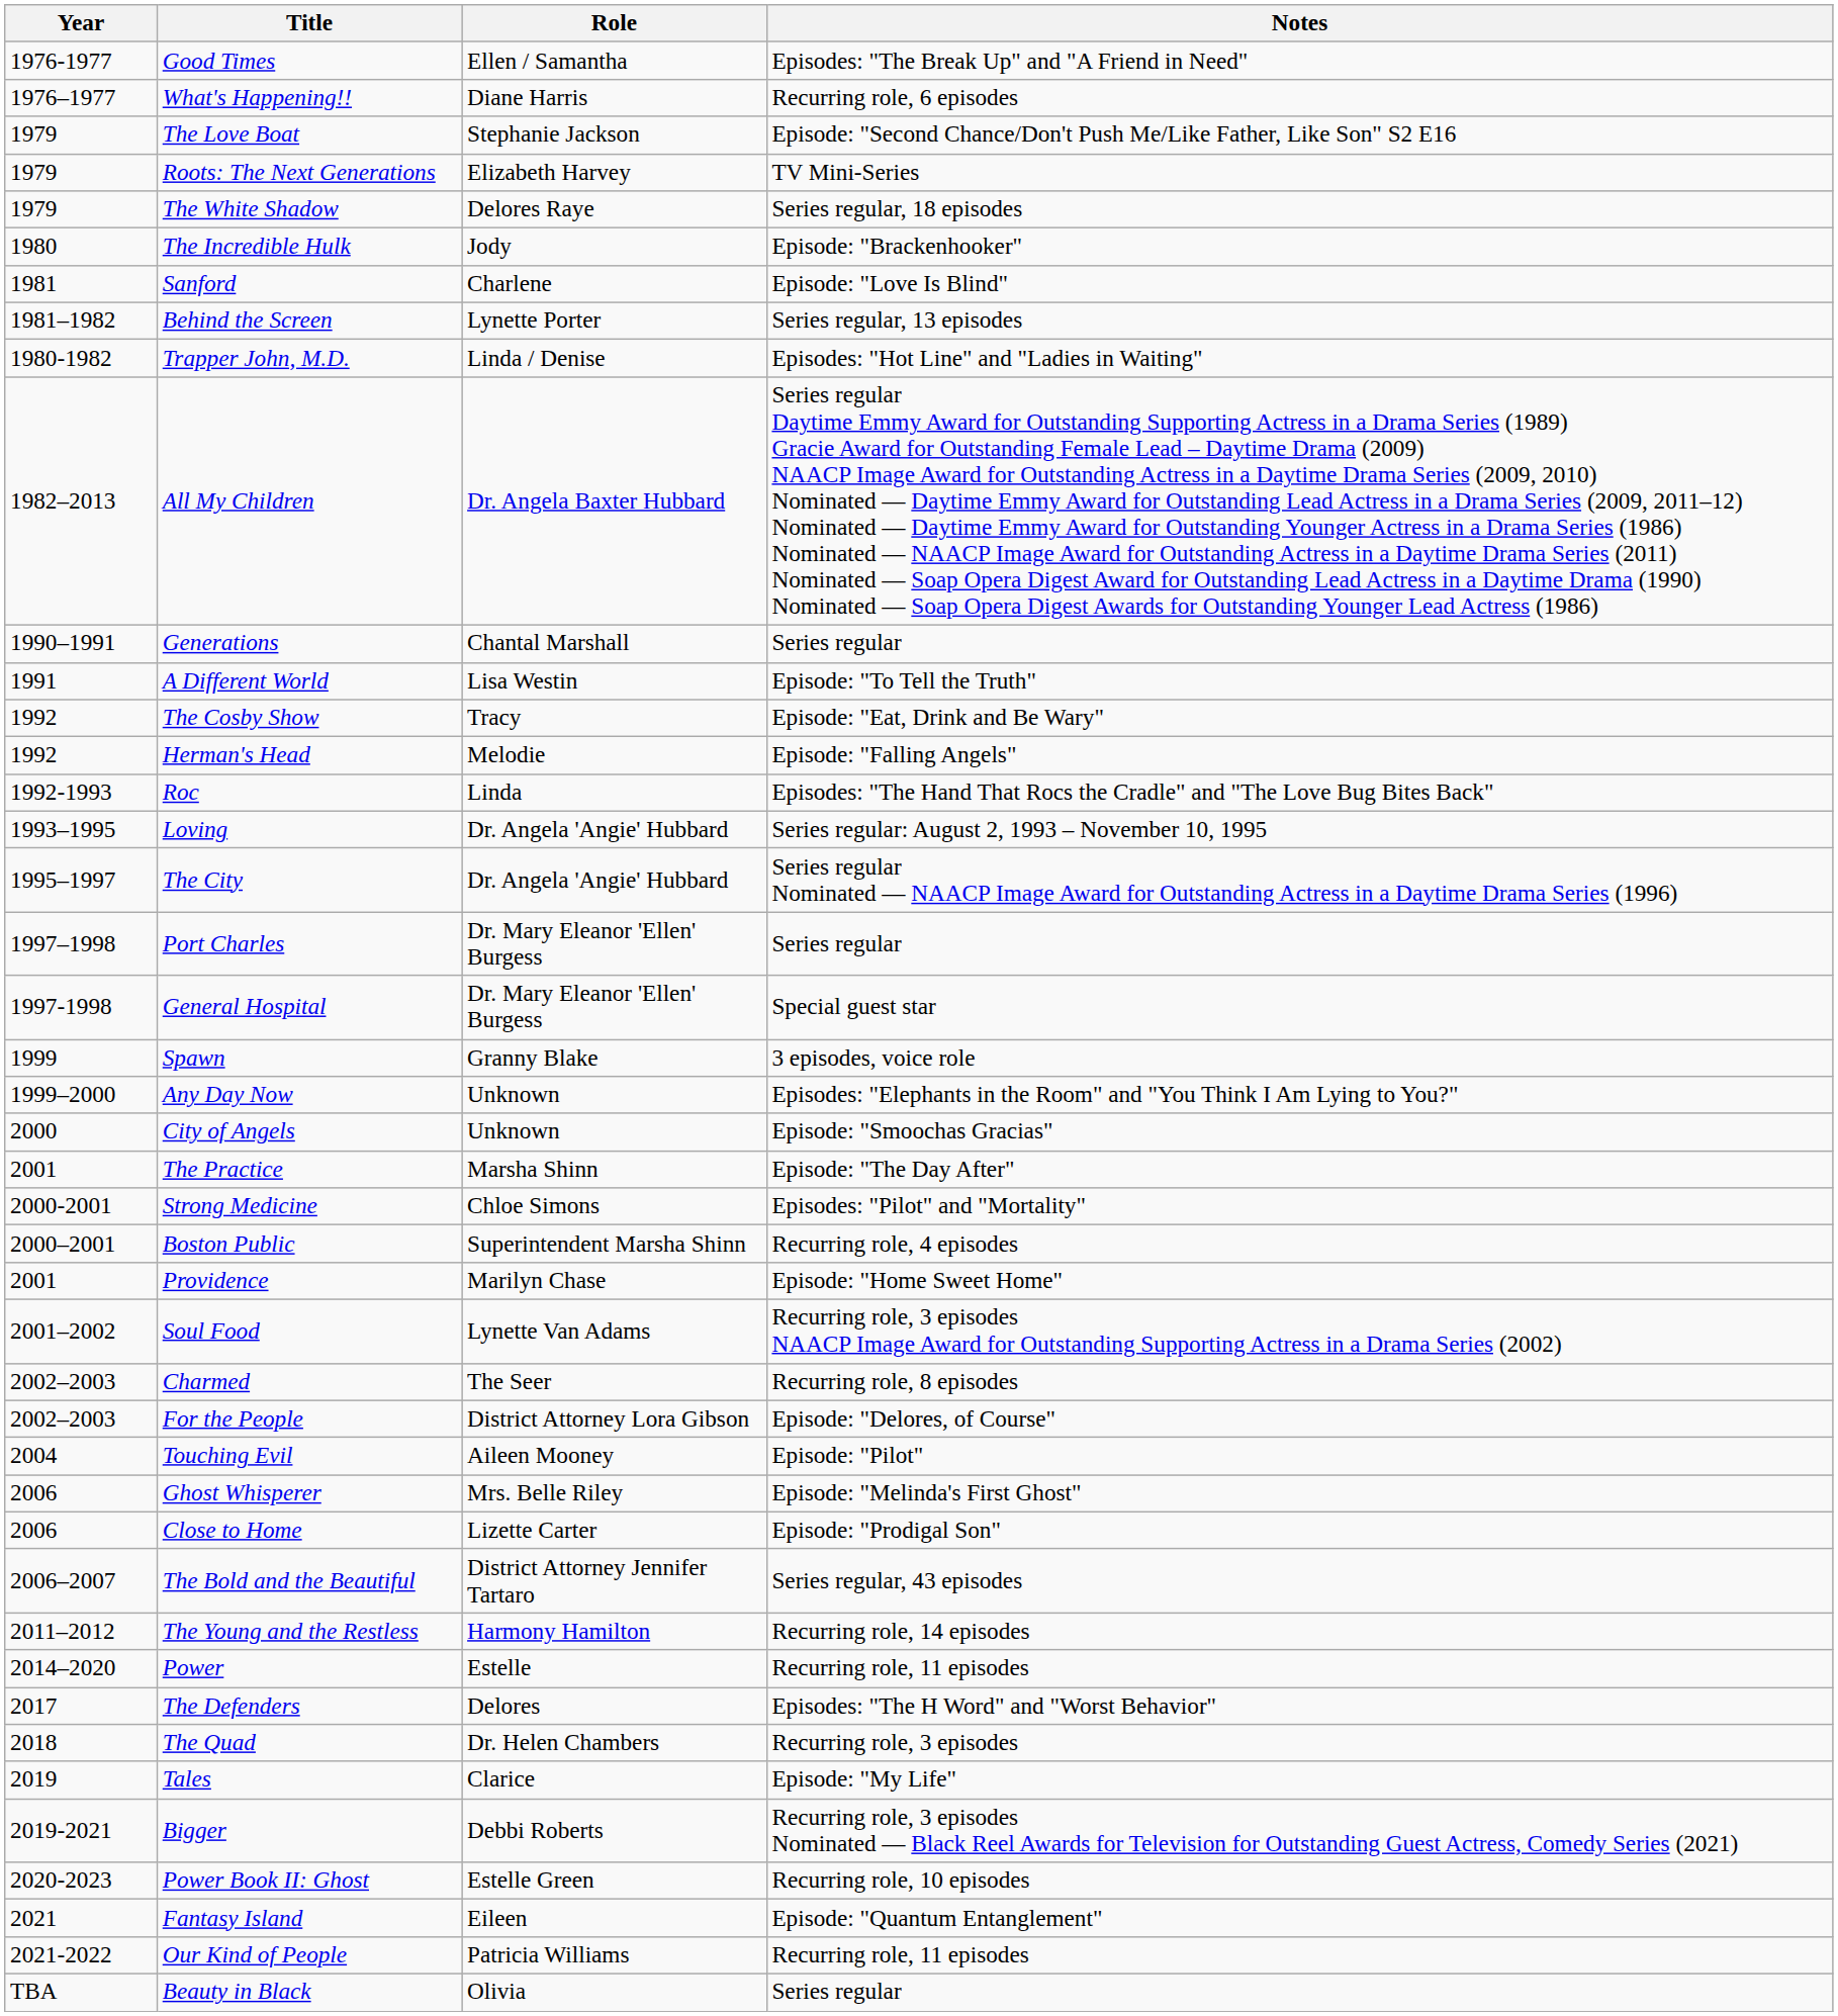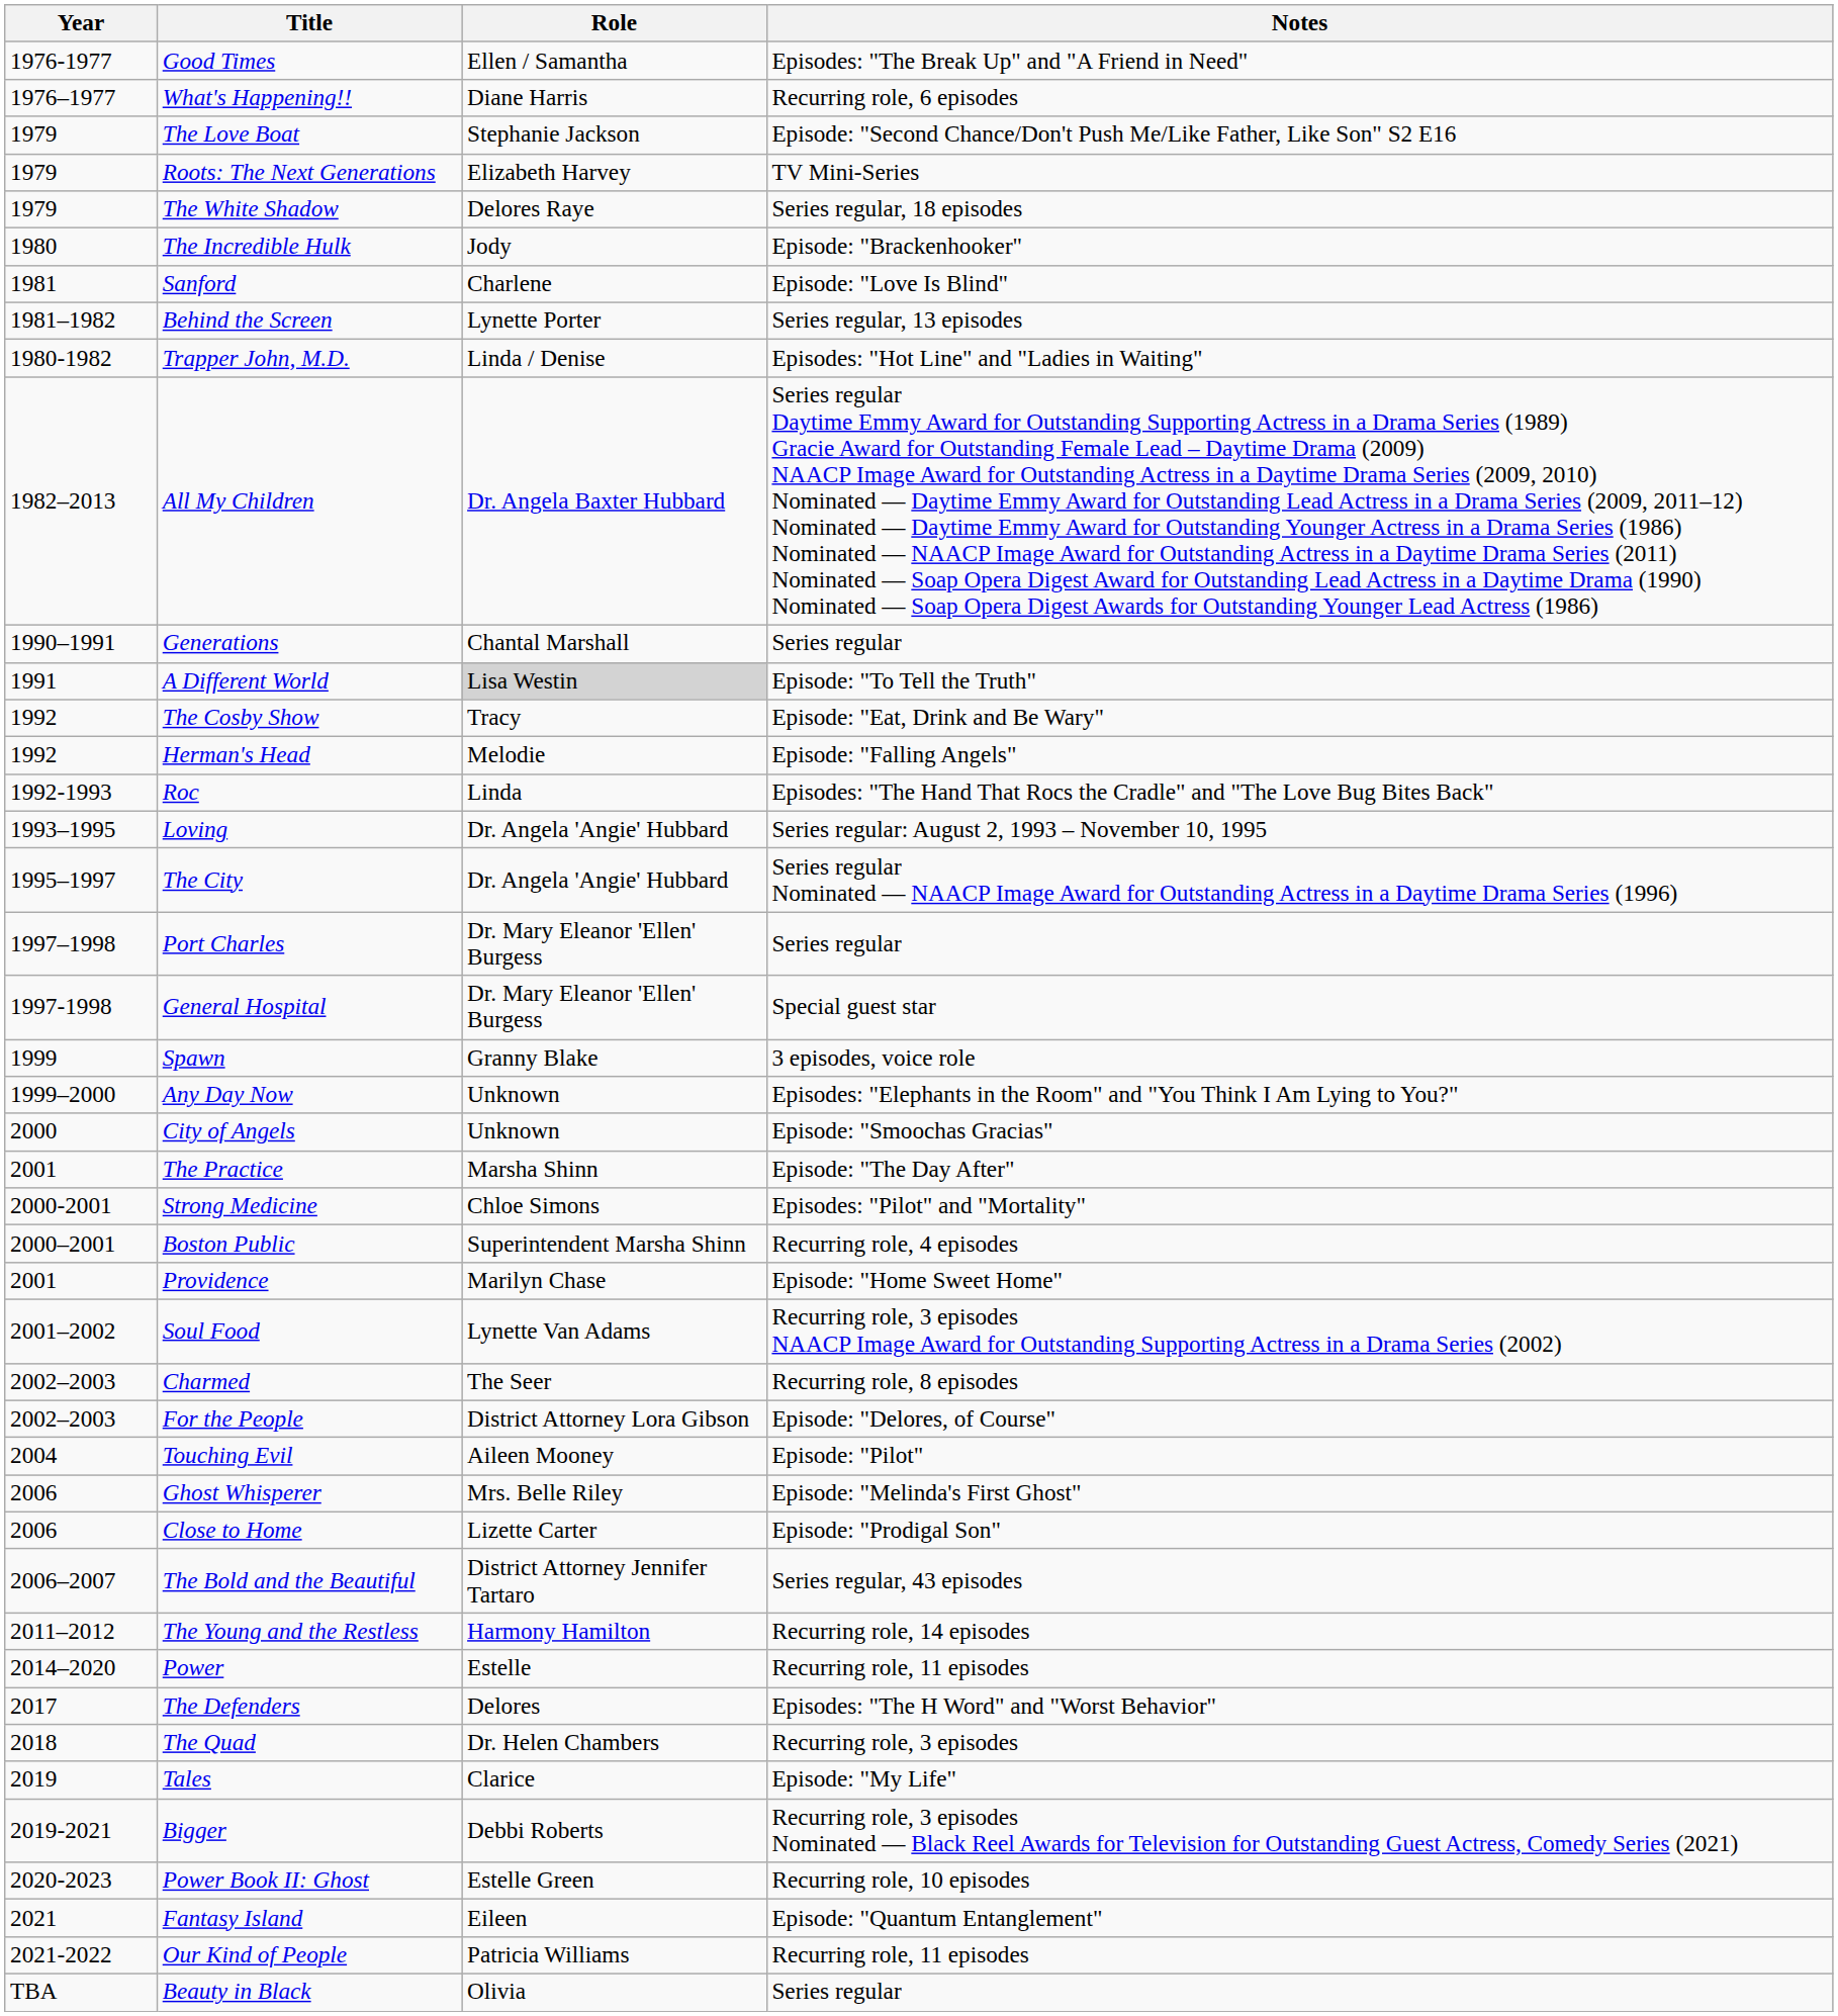A Different World | Role: no background -> lightgrey background
